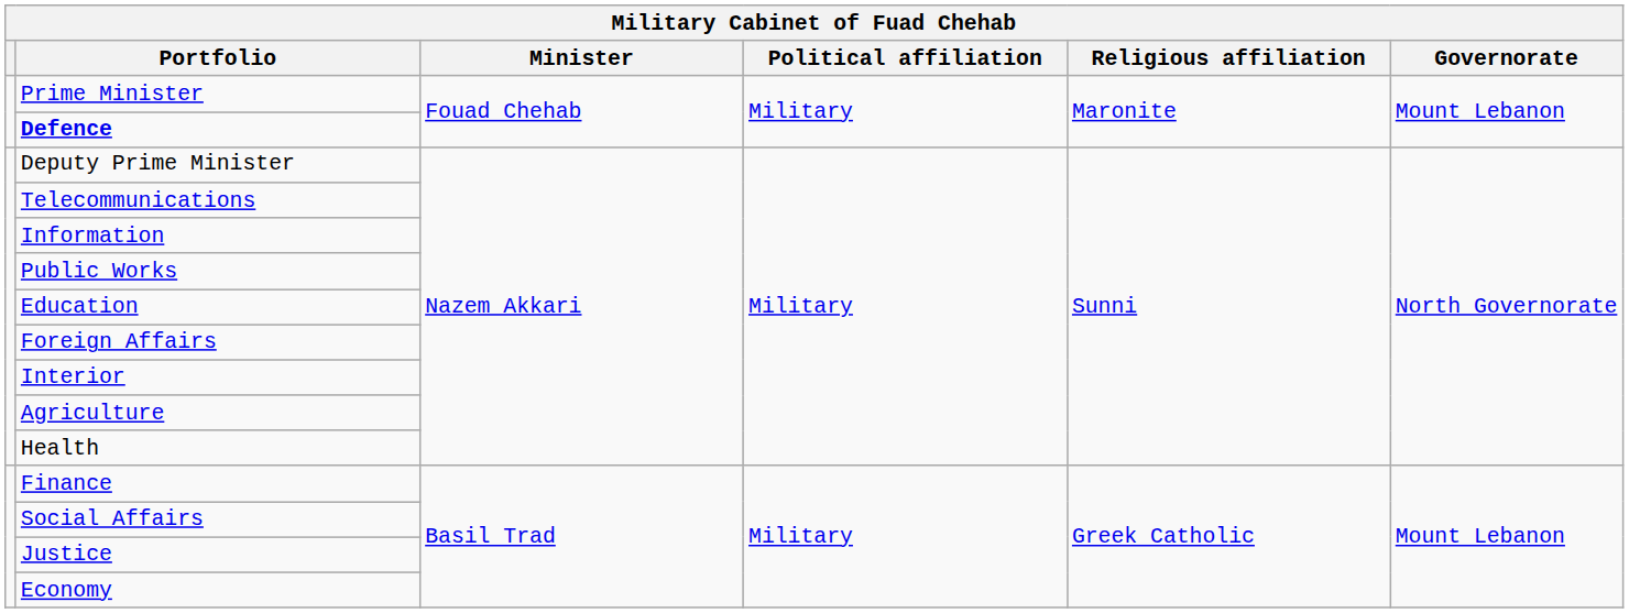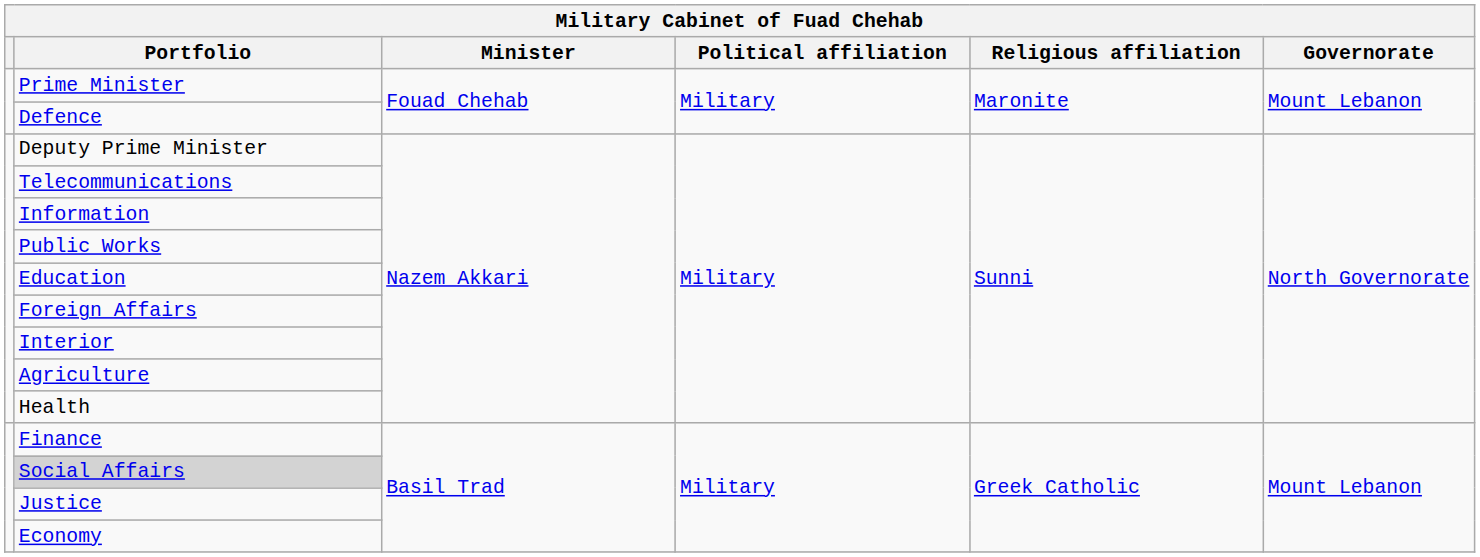Defence | Portfolio: bold -> normal
Social Affairs | Portfolio: no background -> lightgrey background
